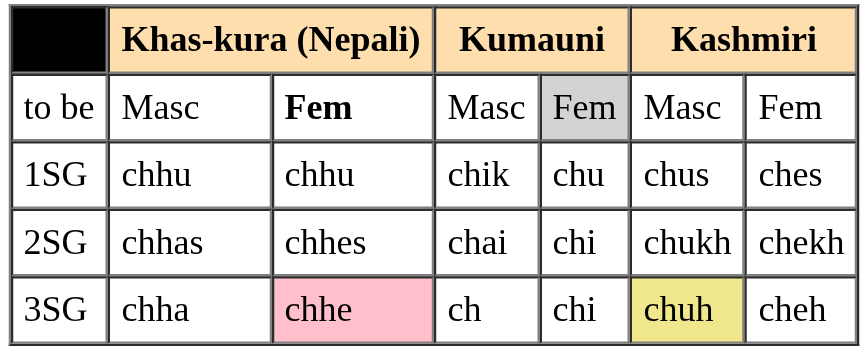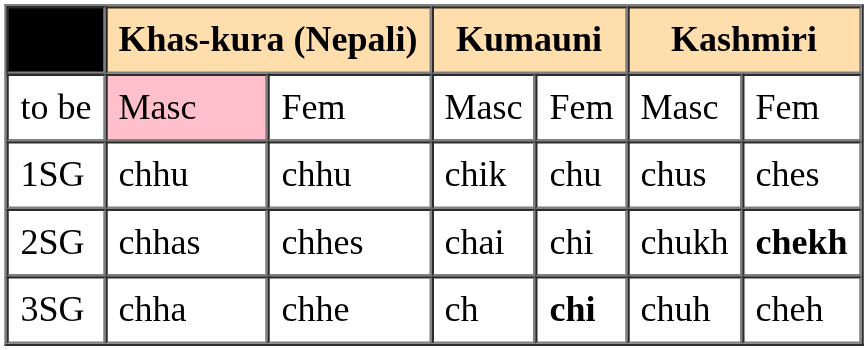to be | column 2: no background -> pink background
to be | column 3: bold -> normal
to be | column 5: lightgrey background -> no background
2SG | column 7: normal -> bold
3SG | column 3: pink background -> no background
3SG | column 5: normal -> bold
3SG | column 6: khaki background -> no background
